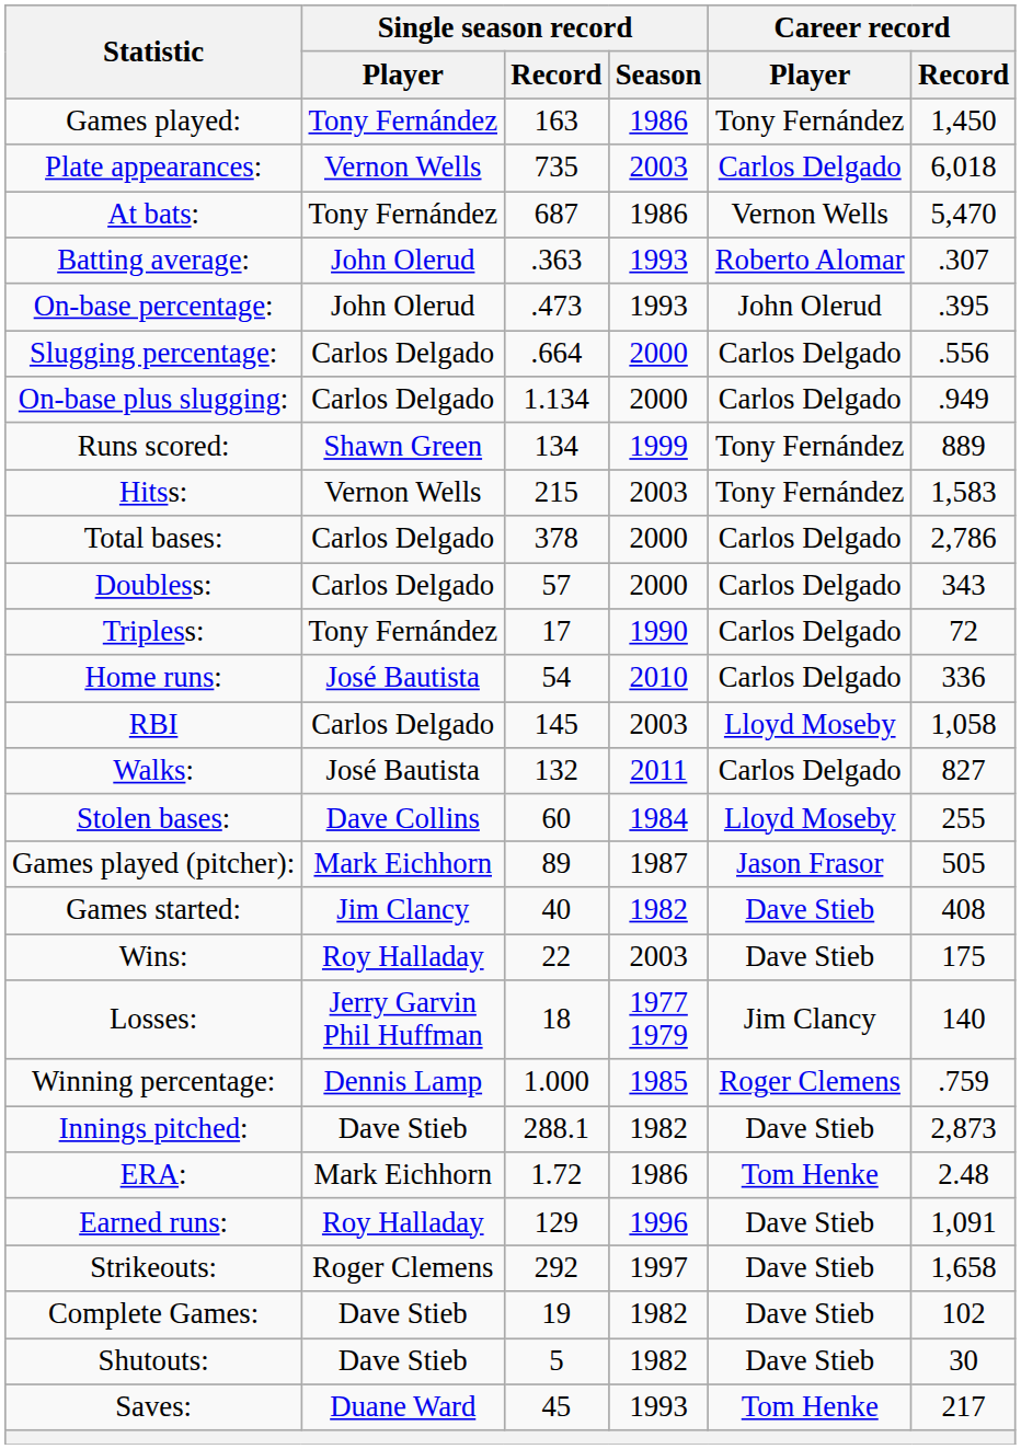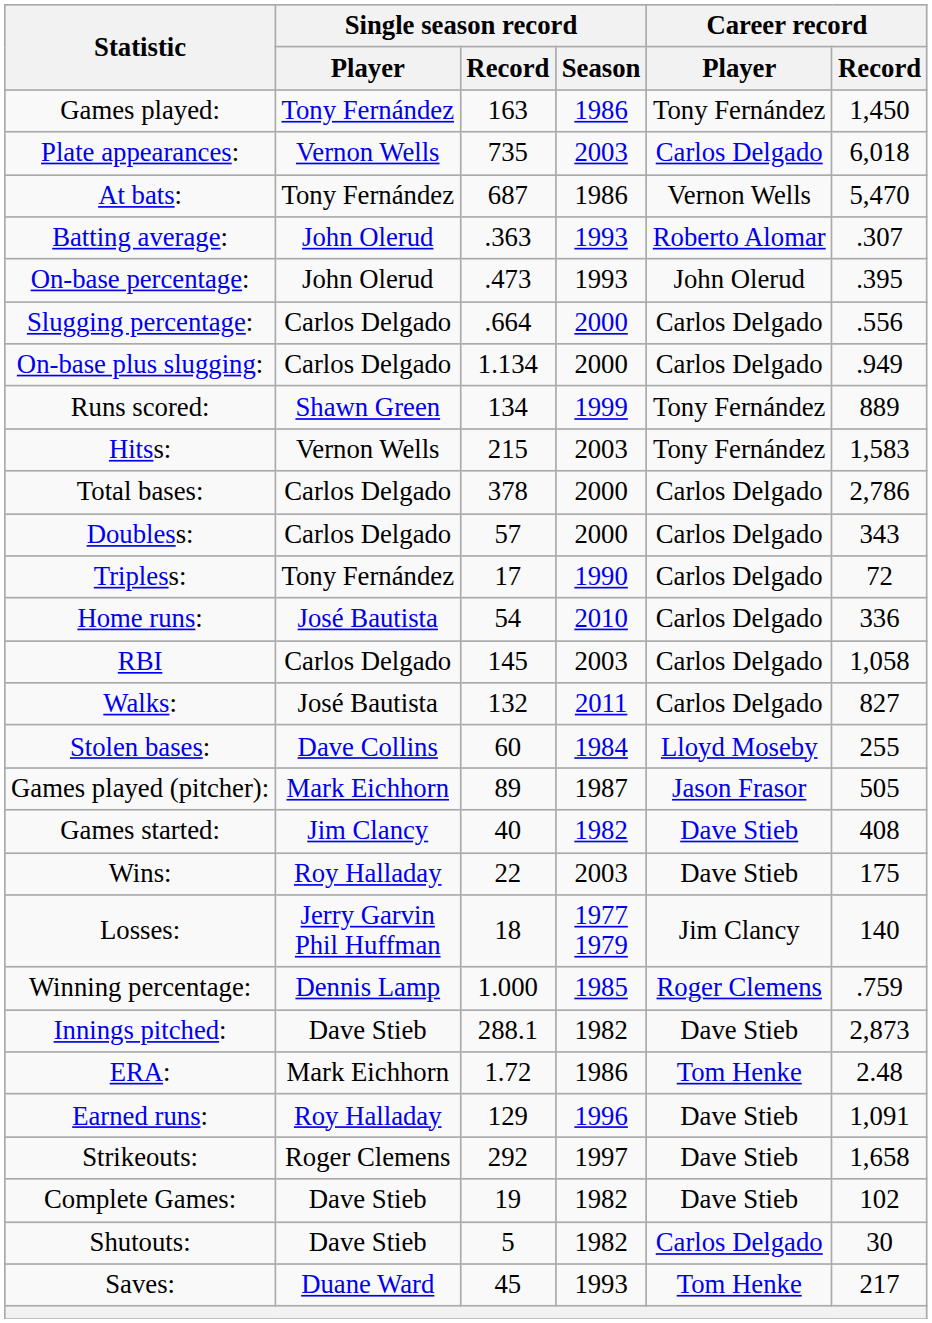RBI | Career record / Player: Lloyd Moseby -> Carlos Delgado
Shutouts: | Career record / Player: Dave Stieb -> Carlos Delgado
